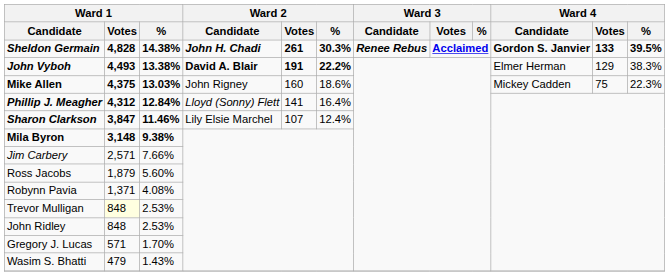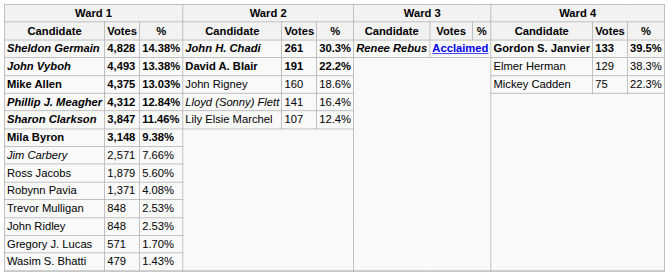Trevor Mulligan | Ward 1 / Votes: lightyellow background -> no background
